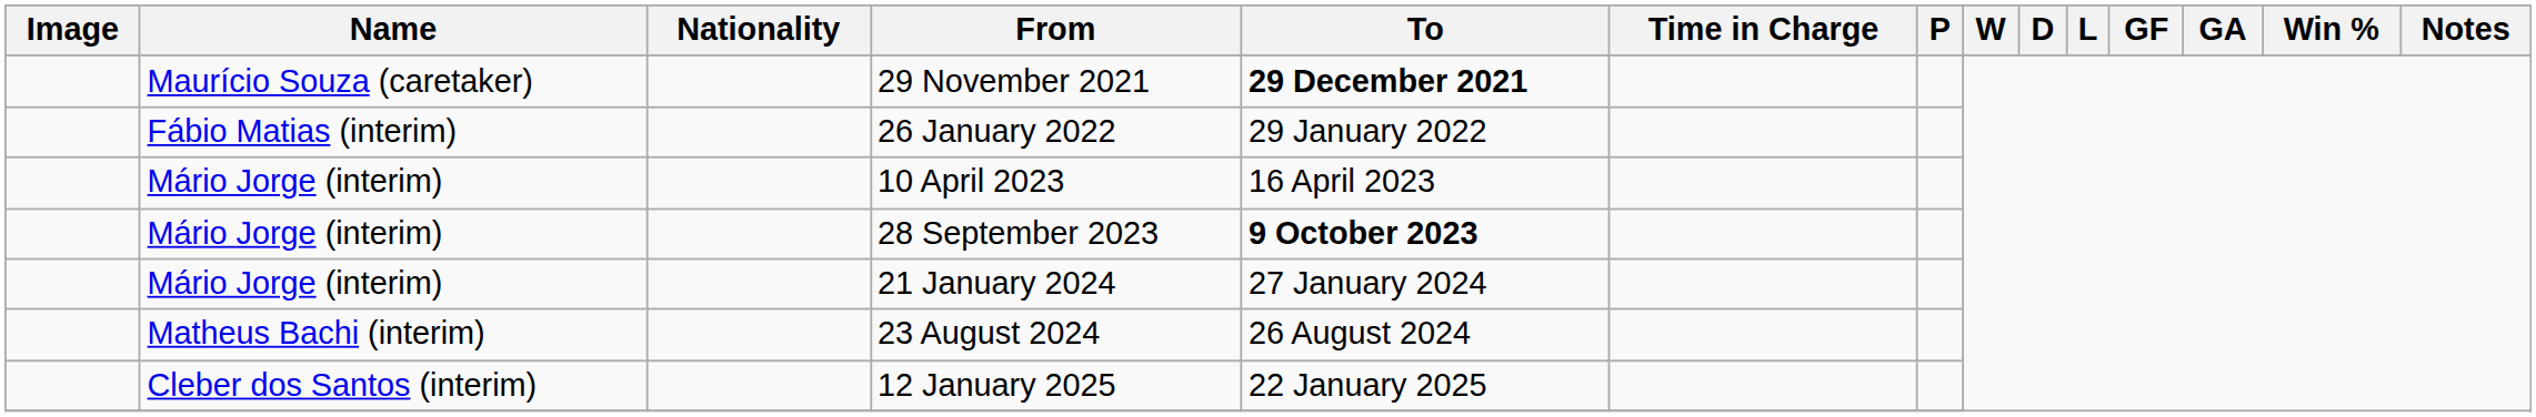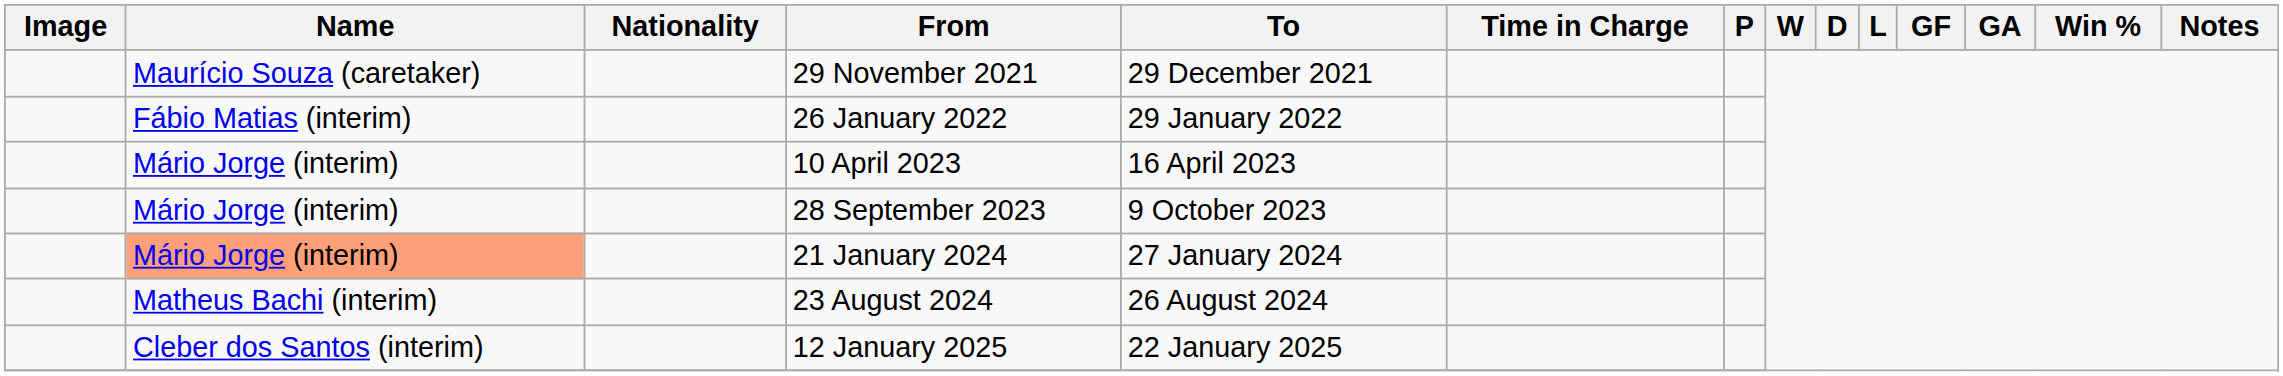29 November 2021 | To: bold -> normal
28 September 2023 | To: bold -> normal
21 January 2024 | Name: no background -> lightsalmon background
